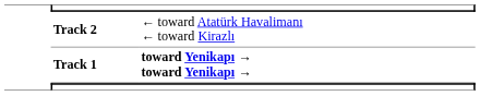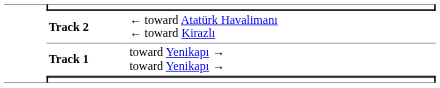Track 1 | column 2: bold -> normal
